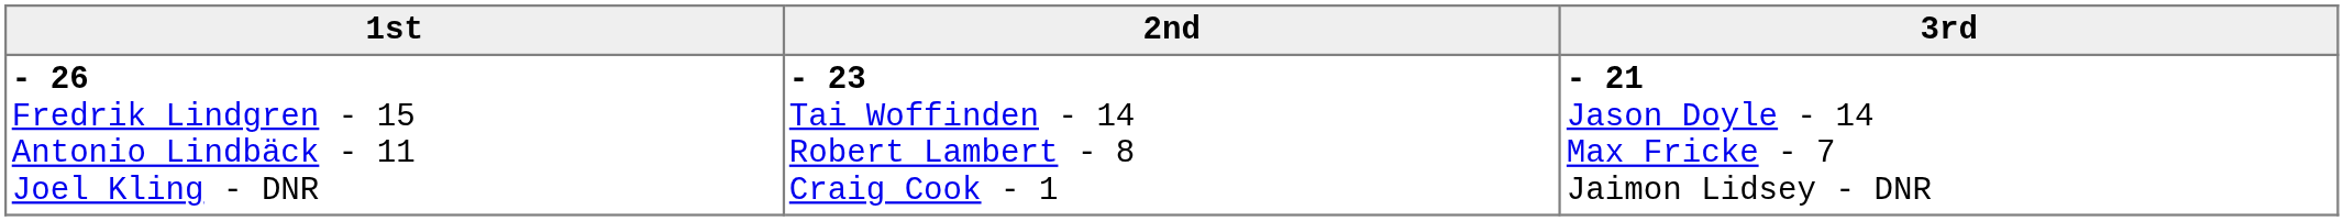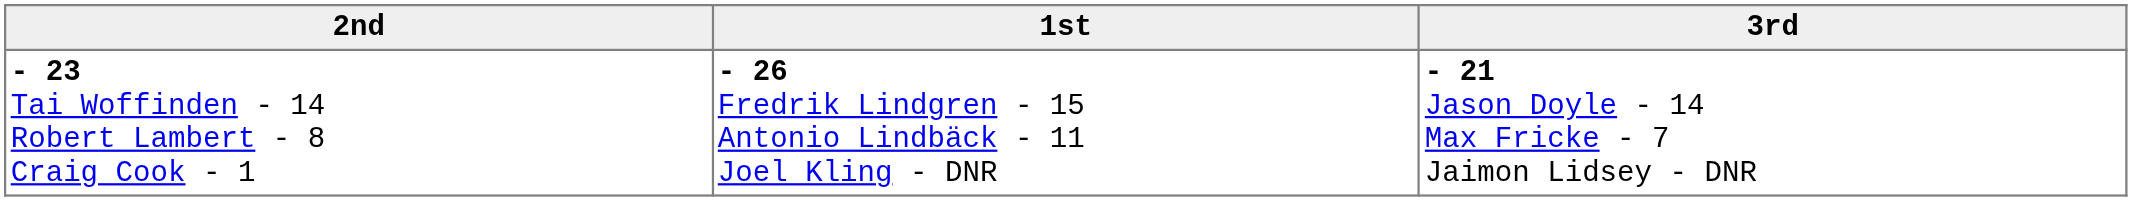columns swapped: 1st <-> 2nd
